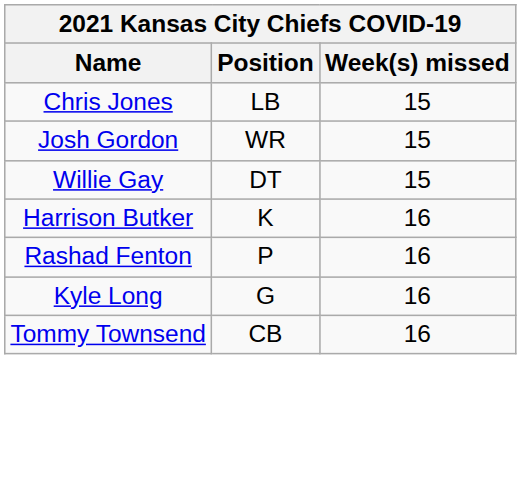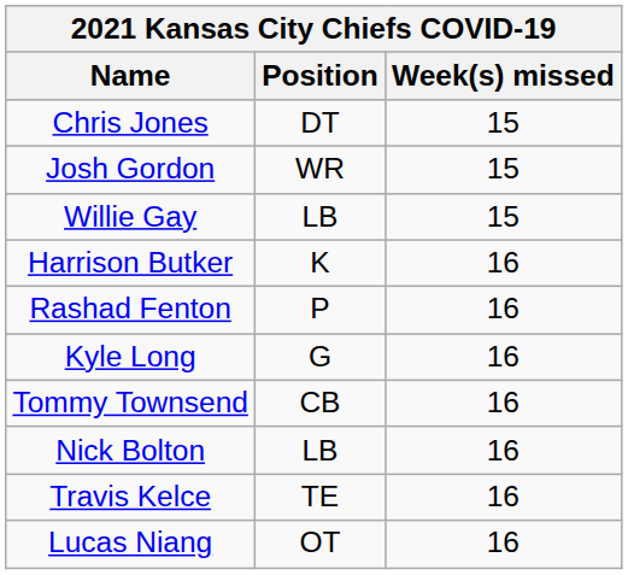Chris Jones | Position: LB -> DT
Willie Gay | Position: DT -> LB
+ row: Nick Bolton | LB | 16
+ row: Travis Kelce | TE | 16
+ row: Lucas Niang | OT | 16
